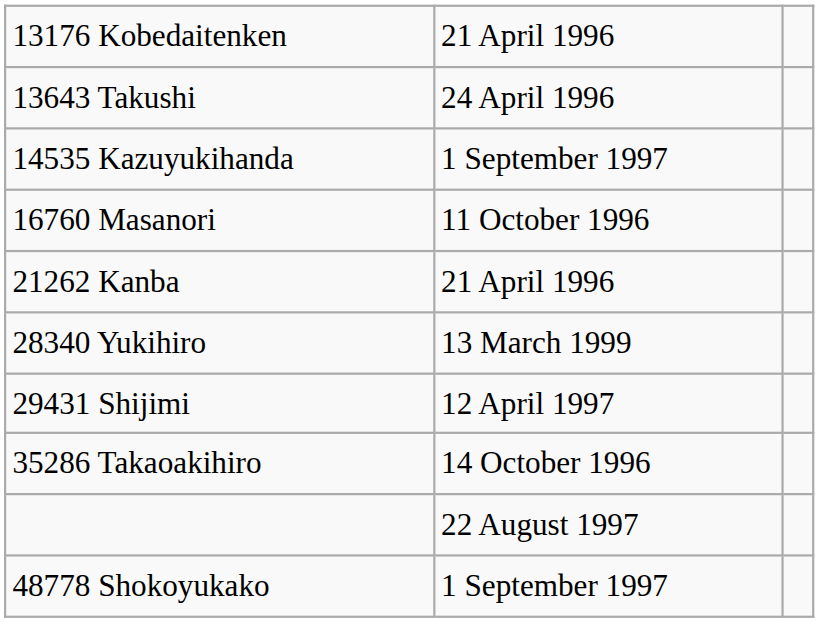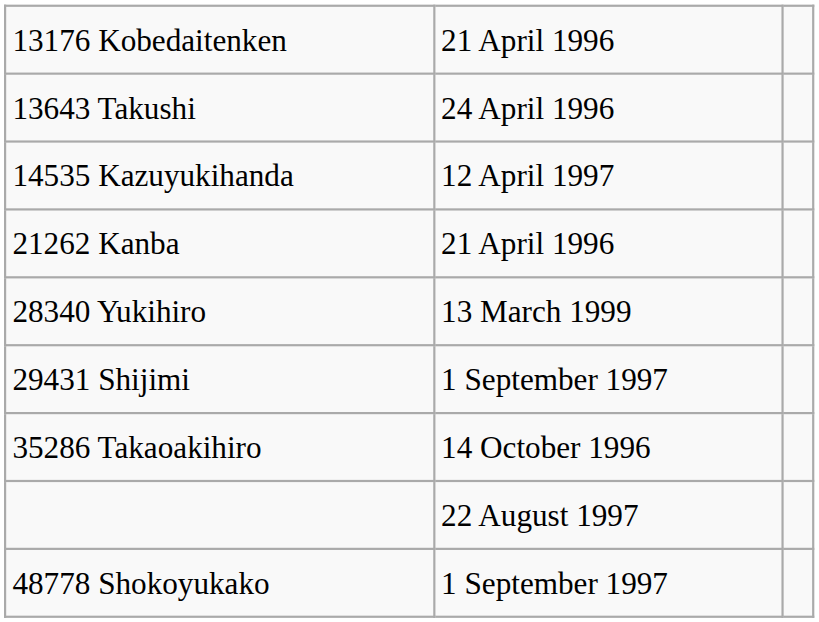14535 Kazuyukihanda | column 2: 1 September 1997 -> 12 April 1997
- row: 16760 Masanori | 11 October 1996
29431 Shijimi | column 2: 12 April 1997 -> 1 September 1997
